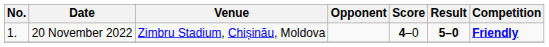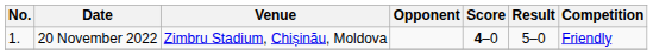20 November 2022 | Result: bold -> normal
20 November 2022 | Competition: bold -> normal
